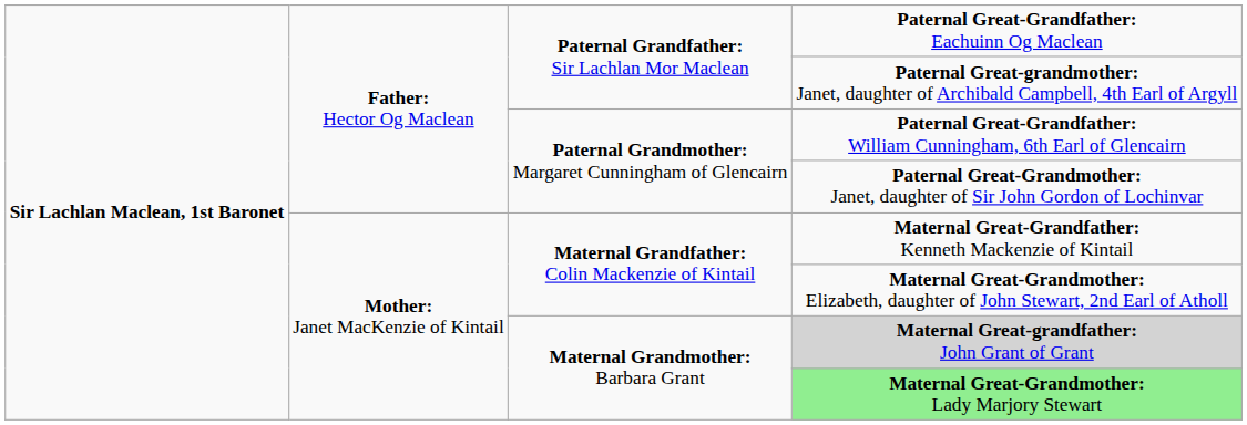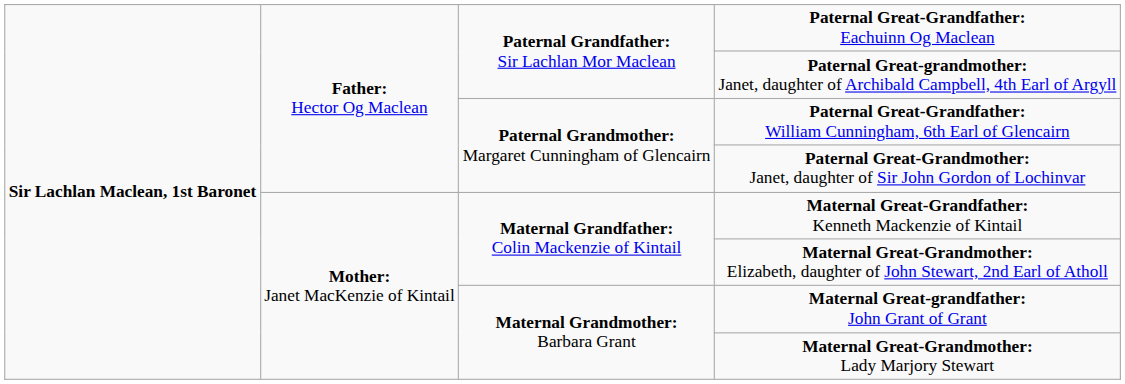Maternal Great-grandfather: John Grant of Grant | column 4: lightgrey background -> no background
Maternal Great-Grandmother: Lady Marjory Stewart | column 4: lightgreen background -> no background
